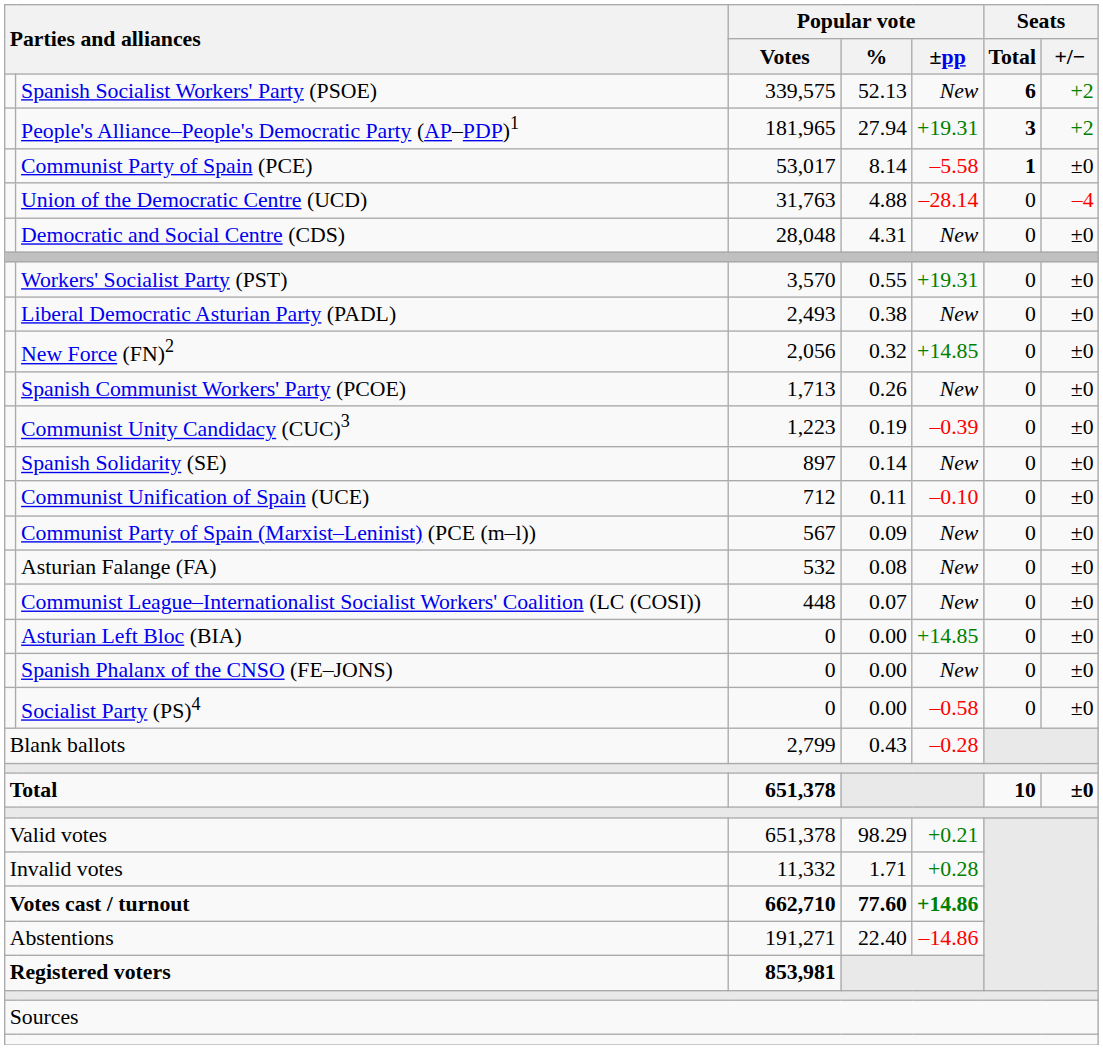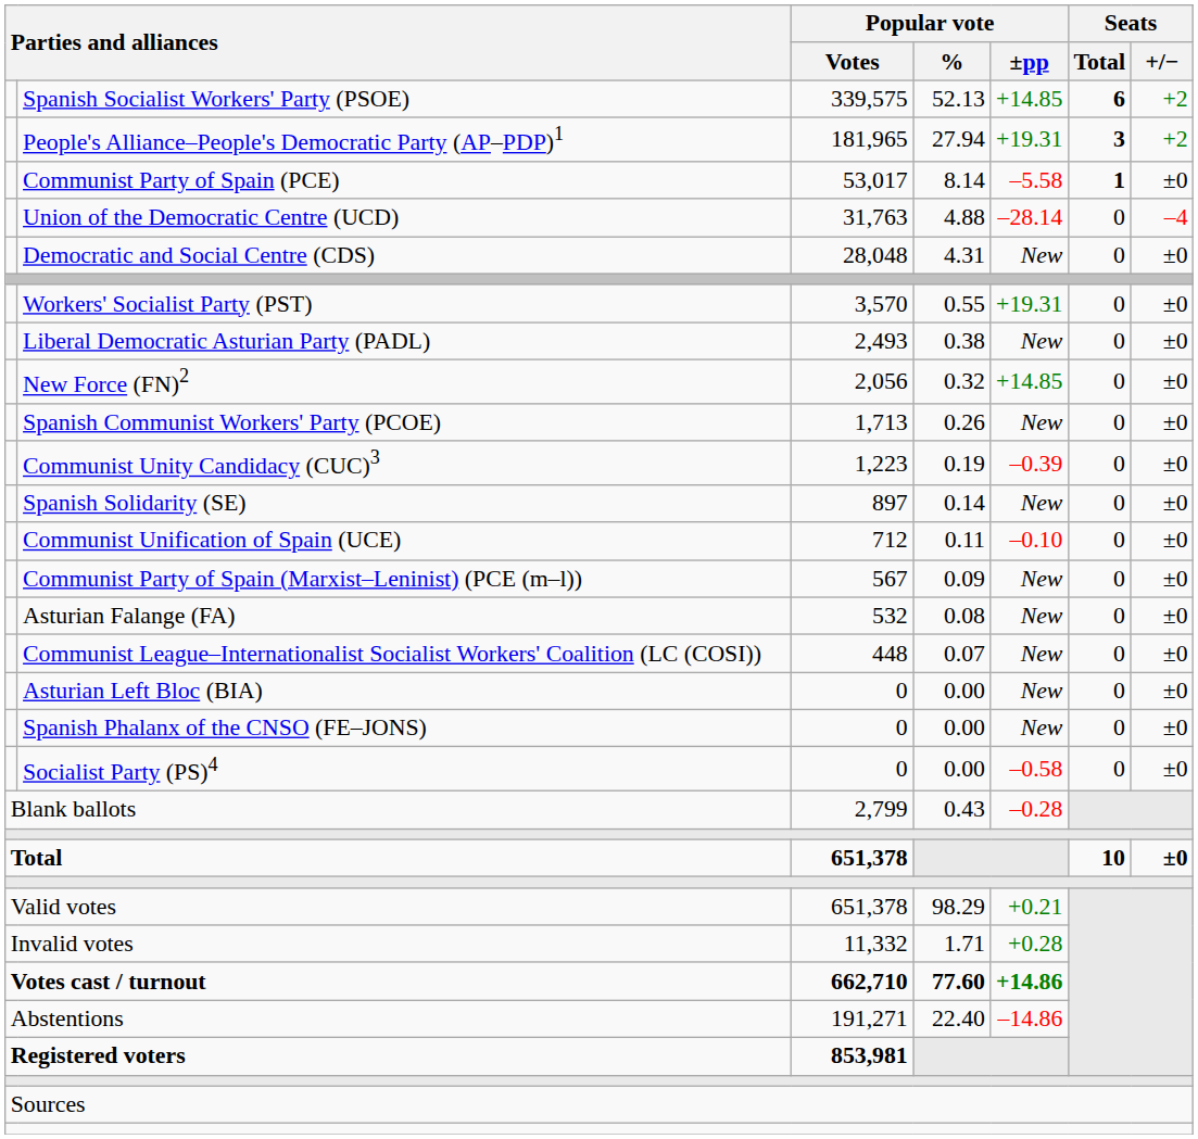Spanish Socialist Workers' Party (PSOE) | Popular vote / ±pp: New -> +14.85
Asturian Left Bloc (BIA) | Popular vote / ±pp: +14.85 -> New
